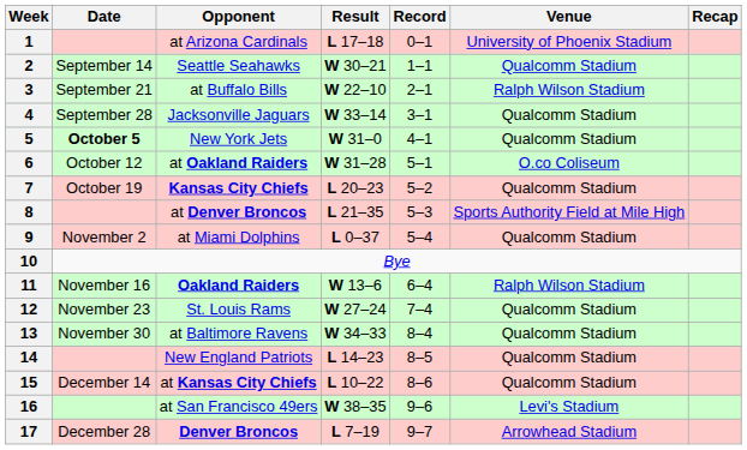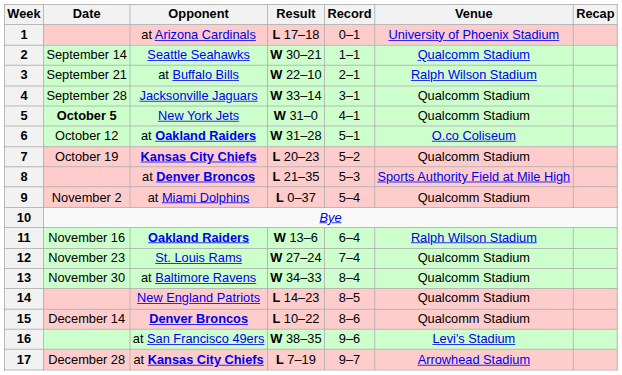15 | Opponent: at Kansas City Chiefs -> Denver Broncos
17 | Opponent: Denver Broncos -> at Kansas City Chiefs
